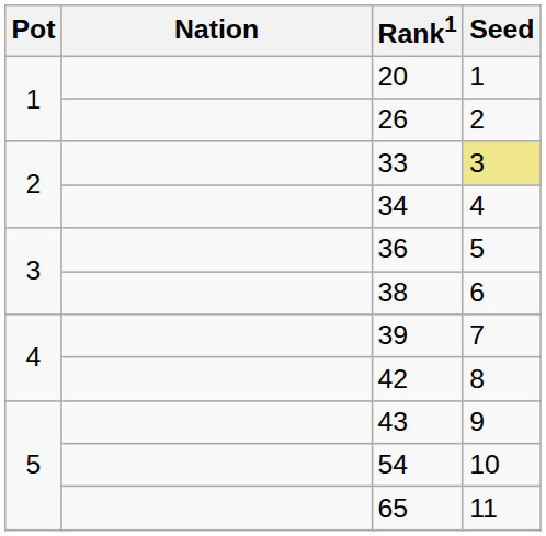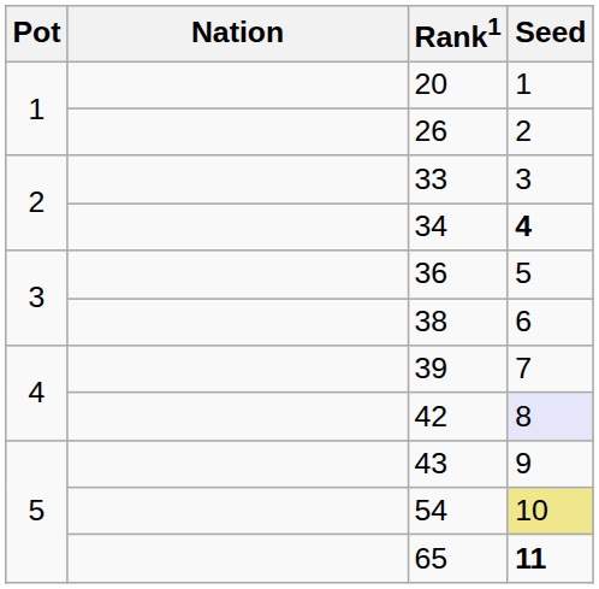33 | Seed: khaki background -> no background
34 | Seed: normal -> bold
42 | Seed: no background -> lavender background
54 | Seed: no background -> khaki background
65 | Seed: normal -> bold
